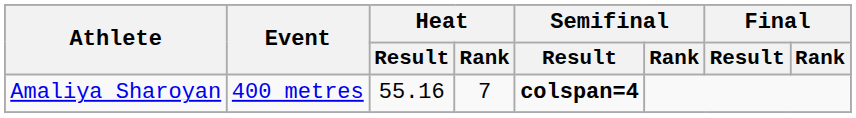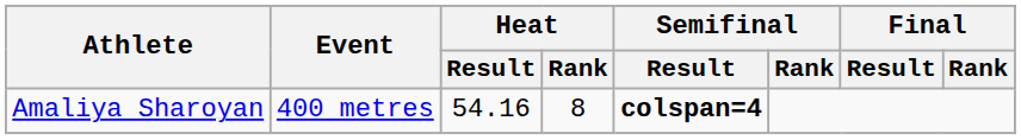Amaliya Sharoyan | Heat / Result: 55.16 -> 54.16
Amaliya Sharoyan | Heat / Rank: 7 -> 8
